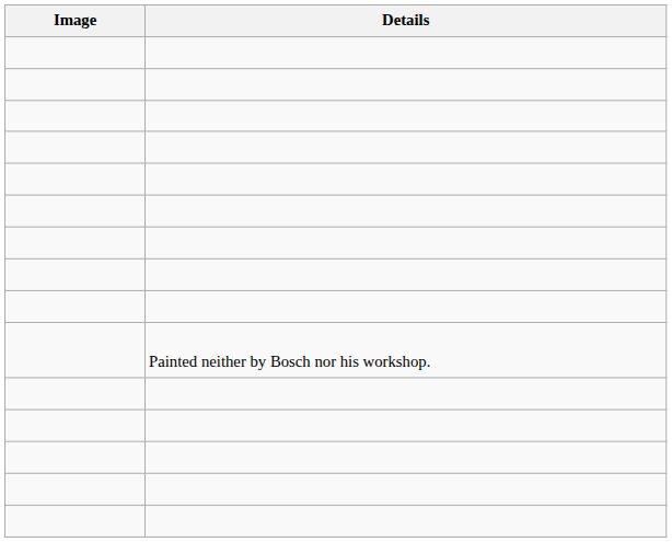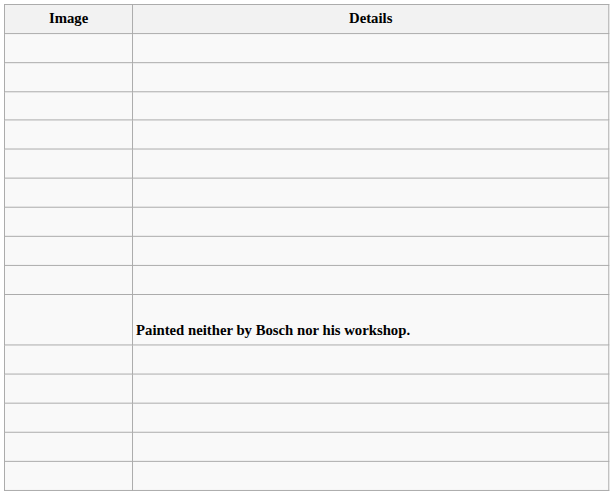row 11 | Details: normal -> bold
